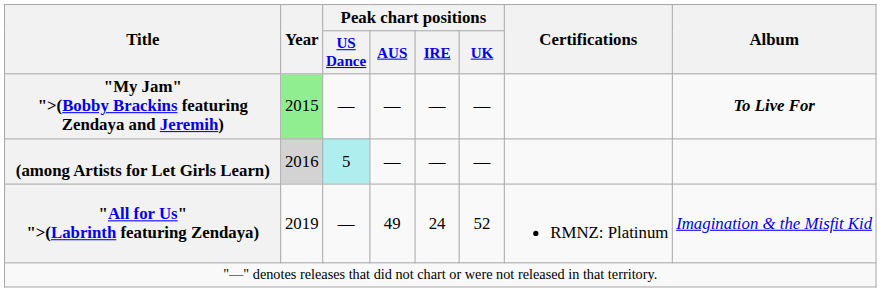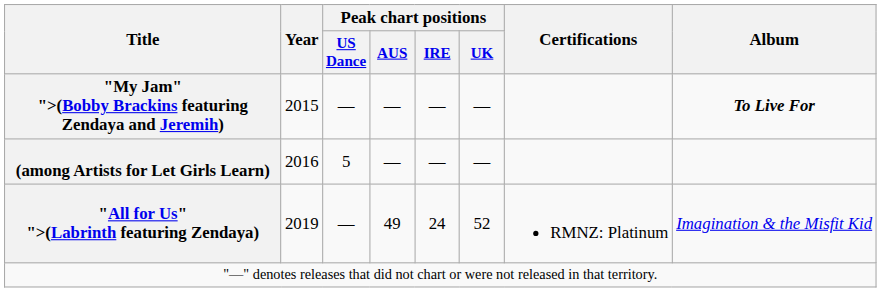"My Jam" ">(Bobby Brackins featuring Zendaya and Jeremih) | Year: lightgreen background -> no background
(among Artists for Let Girls Learn) | Year: lightgrey background -> no background
(among Artists for Let Girls Learn) | Peak chart positions / US Dance: paleturquoise background -> no background
